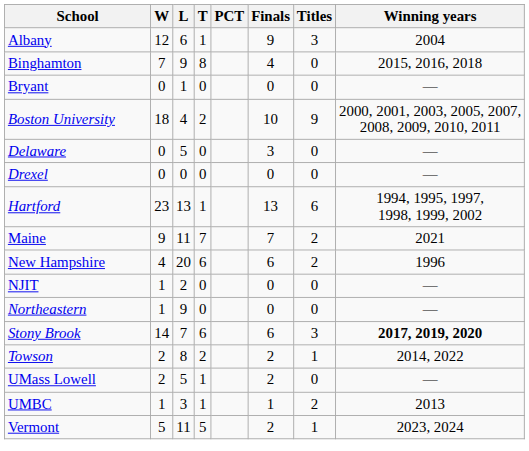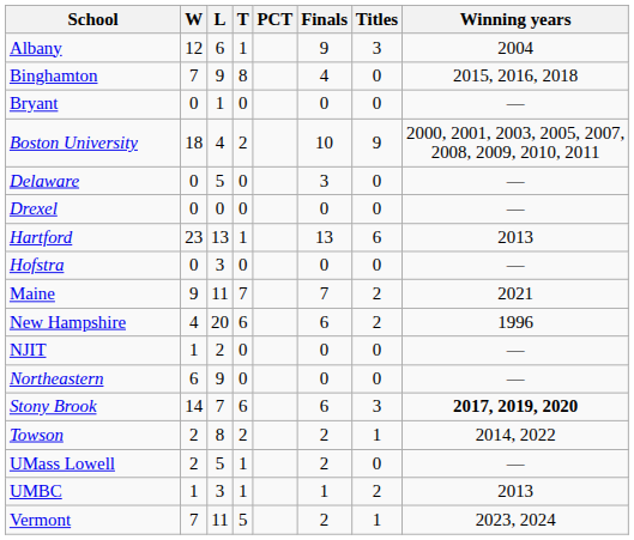Hartford | Winning years: 1994, 1995, 1997, 1998, 1999, 2002 -> 2013
+ row: Hofstra | 0 | 3 | 0 | 0 | 0 | —
Northeastern | W: 1 -> 6
Vermont | W: 5 -> 7
